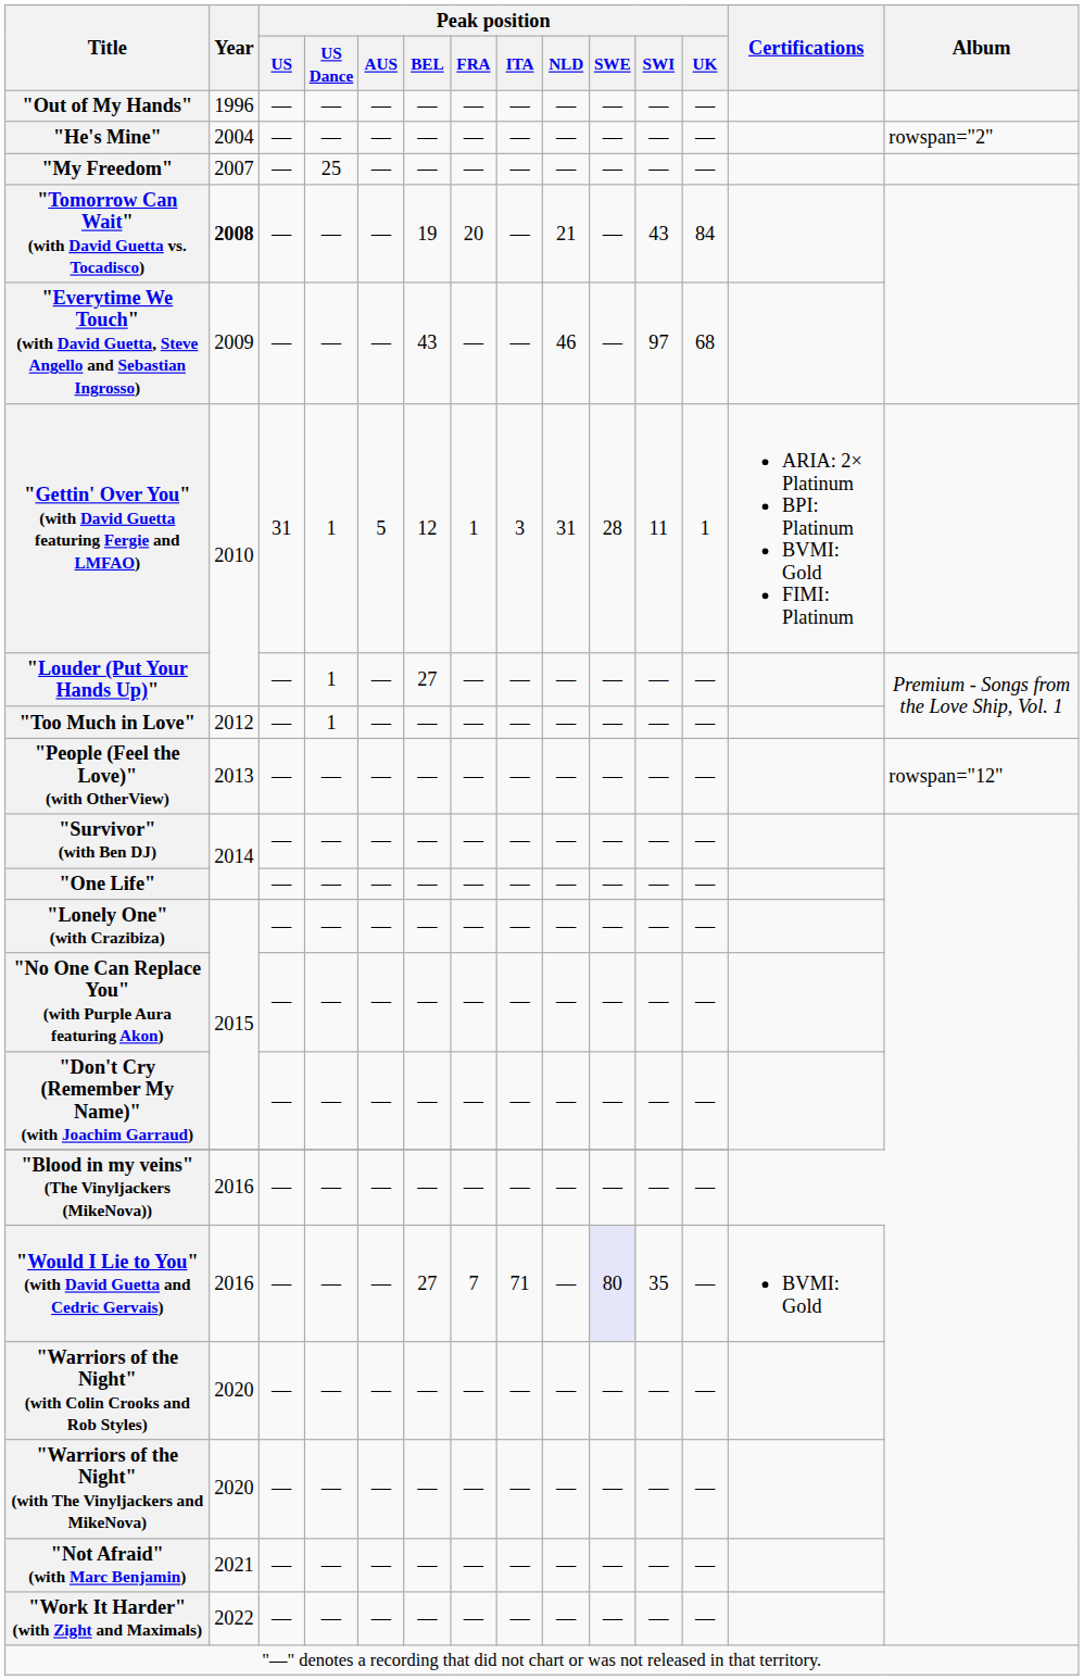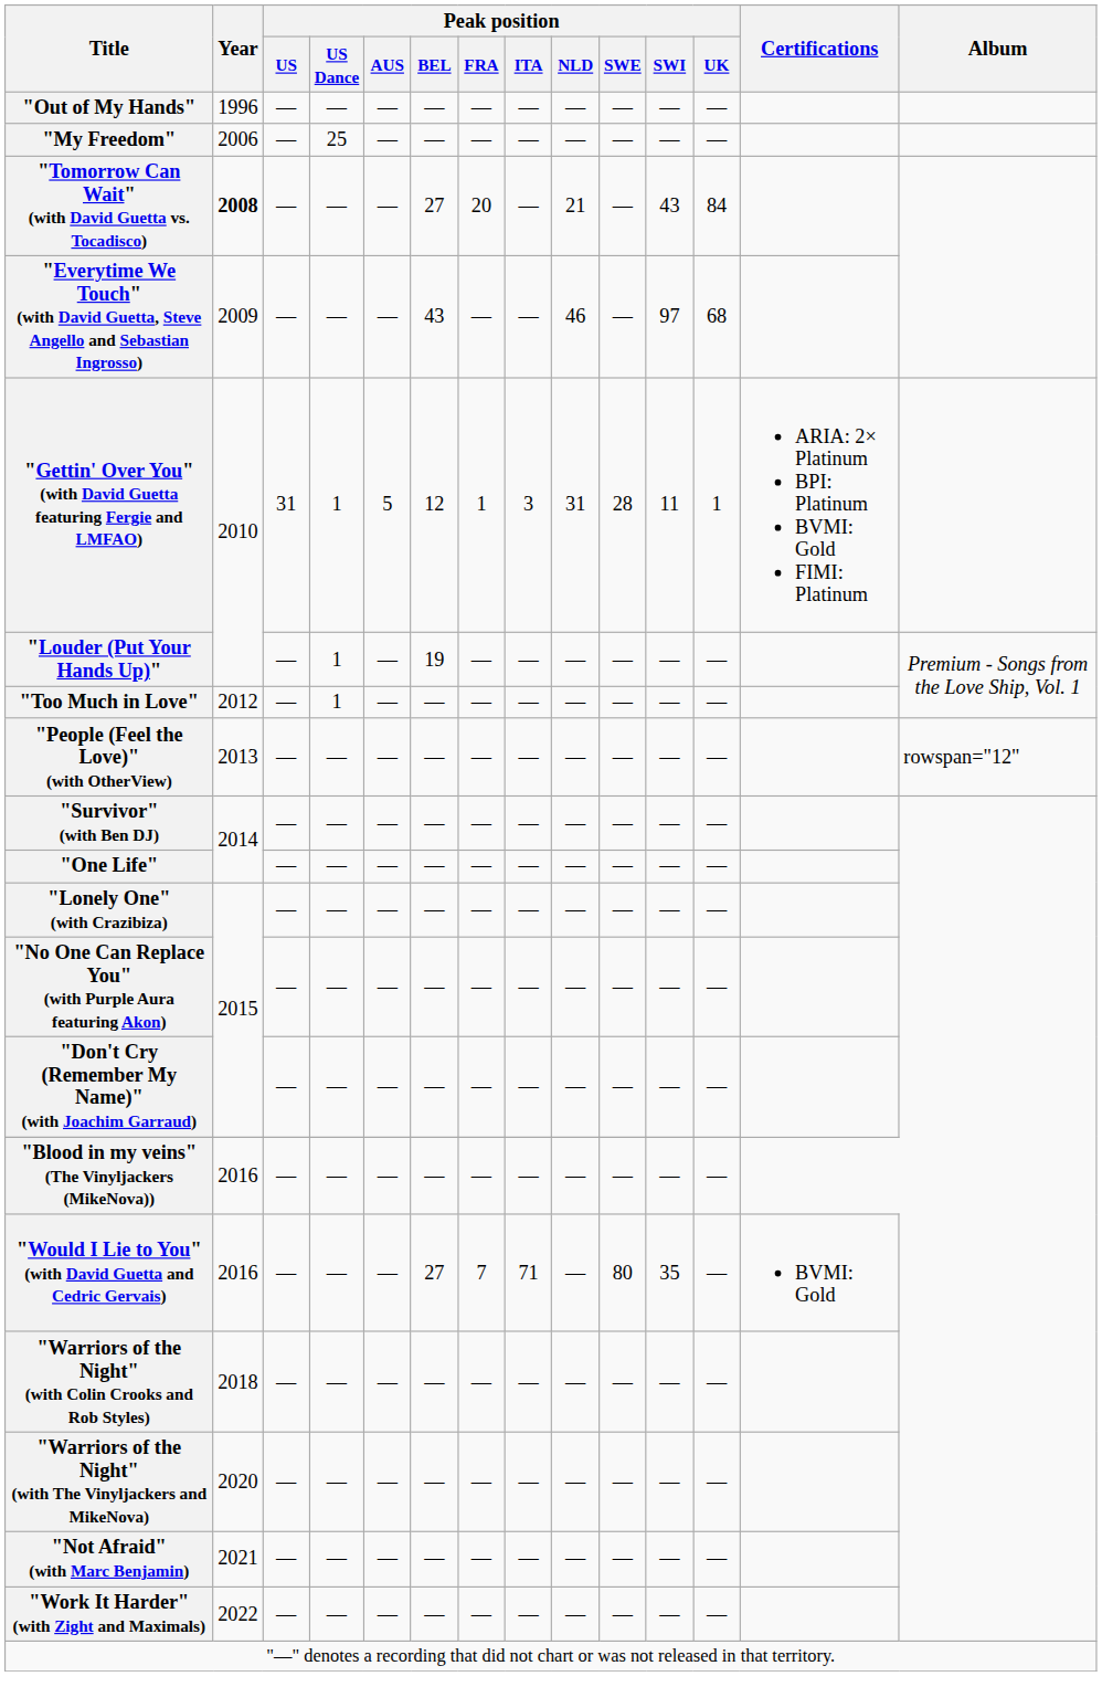- row: "He's Mine" | 2004 | — | — | — | — | — | — | — | — | — | — | rowspan="2"
"My Freedom" | Year: 2007 -> 2006
"Tomorrow Can Wait" (with David Guetta vs. Tocadisco) | Peak position / BEL: 19 -> 27
"Louder (Put Your Hands Up)" | Peak position / BEL: 27 -> 19
"Would I Lie to You" (with David Guetta and Cedric Gervais) | Peak position / SWE: lavender background -> no background
"Warriors of the Night" (with Colin Crooks and Rob Styles) | Year: 2020 -> 2018
